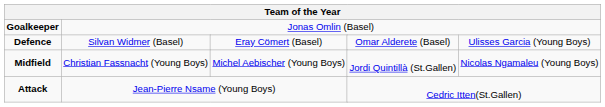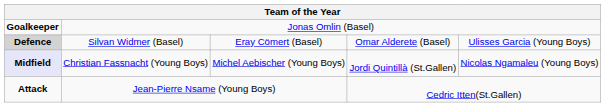Defence | column 1: no background -> lightgrey background
Midfield | column 1: no background -> lavender background
